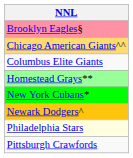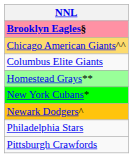row 2 | column 1: normal -> bold
row 8 | column 1: lightyellow background -> no background
